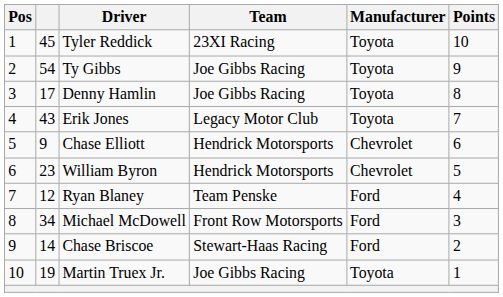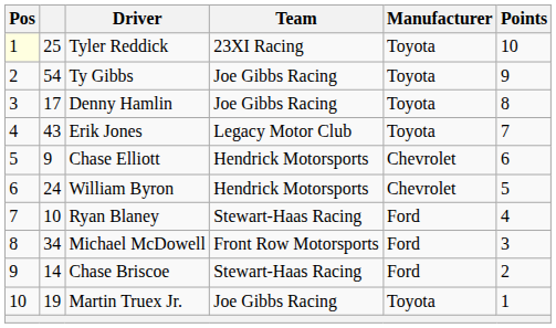Tyler Reddick | Pos: no background -> lightyellow background
Tyler Reddick | column 2: 45 -> 25
William Byron | column 2: 23 -> 24
Ryan Blaney | column 2: 12 -> 10
Ryan Blaney | Team: Team Penske -> Stewart-Haas Racing
